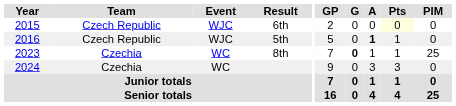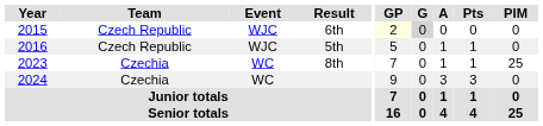6th | GP: no background -> lightyellow background
6th | G: no background -> lightgrey background
6th | Pts: lightyellow background -> no background
5th | A: bold -> normal
8th | G: bold -> normal
